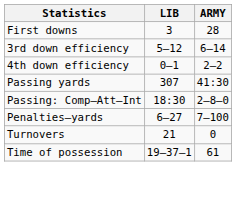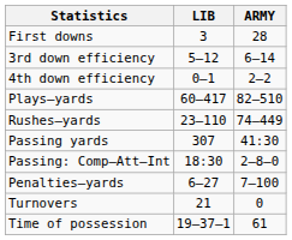+ row: Plays–yards | 60–417 | 82–510
+ row: Rushes–yards | 23–110 | 74–449
